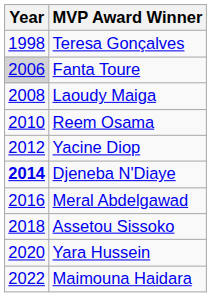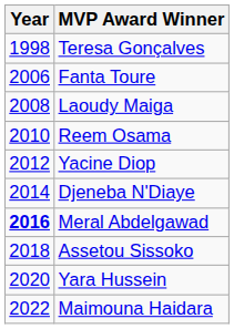Fanta Toure | Year: lightgrey background -> no background
Djeneba N'Diaye | Year: bold -> normal
Meral Abdelgawad | Year: normal -> bold
